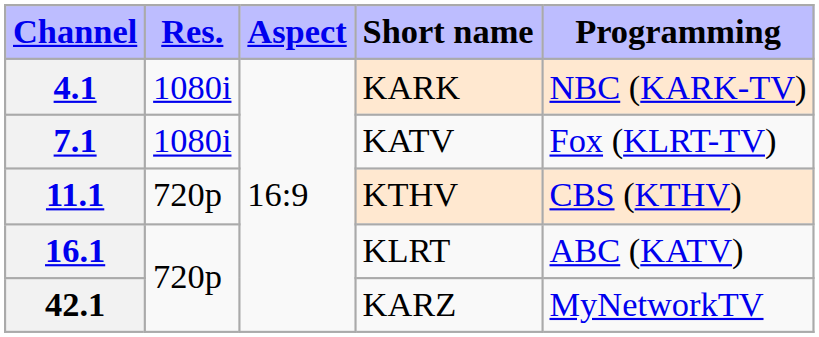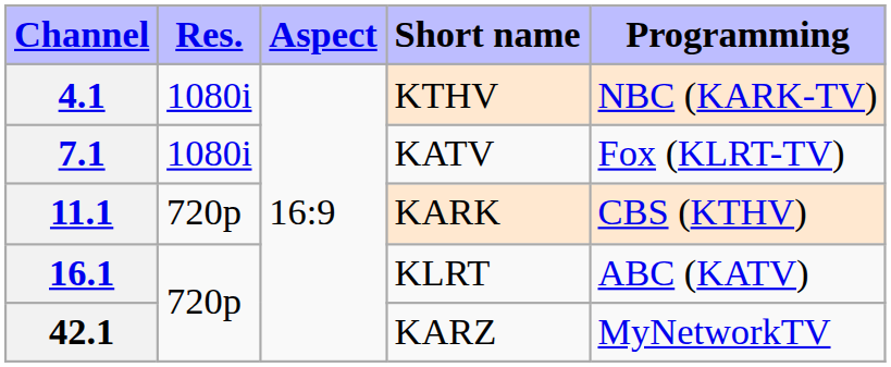4.1 | Short name: KARK -> KTHV
11.1 | Short name: KTHV -> KARK
